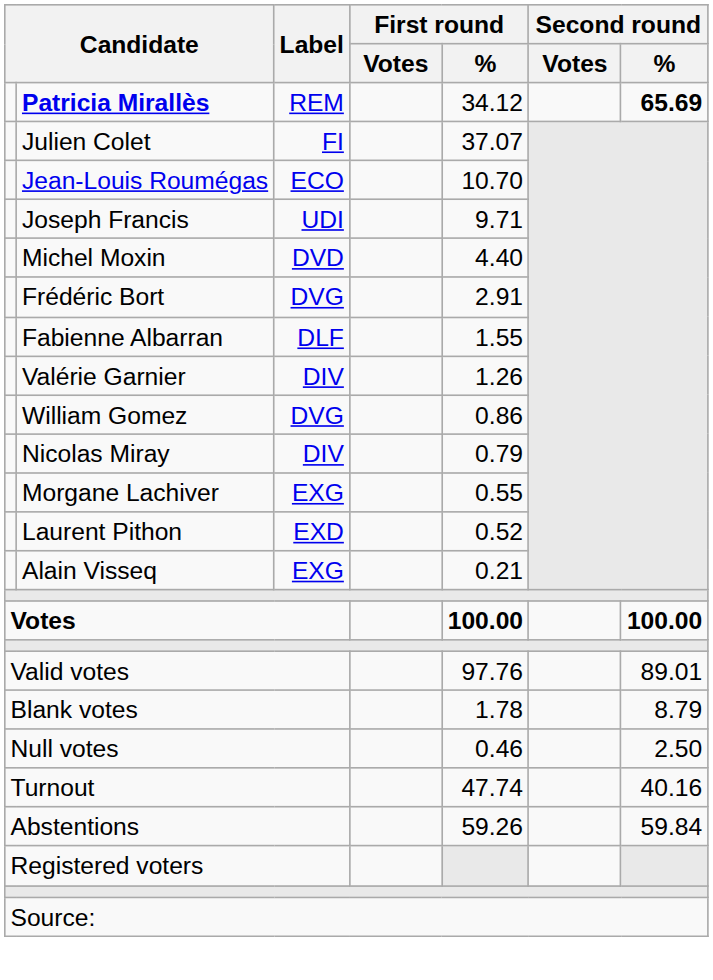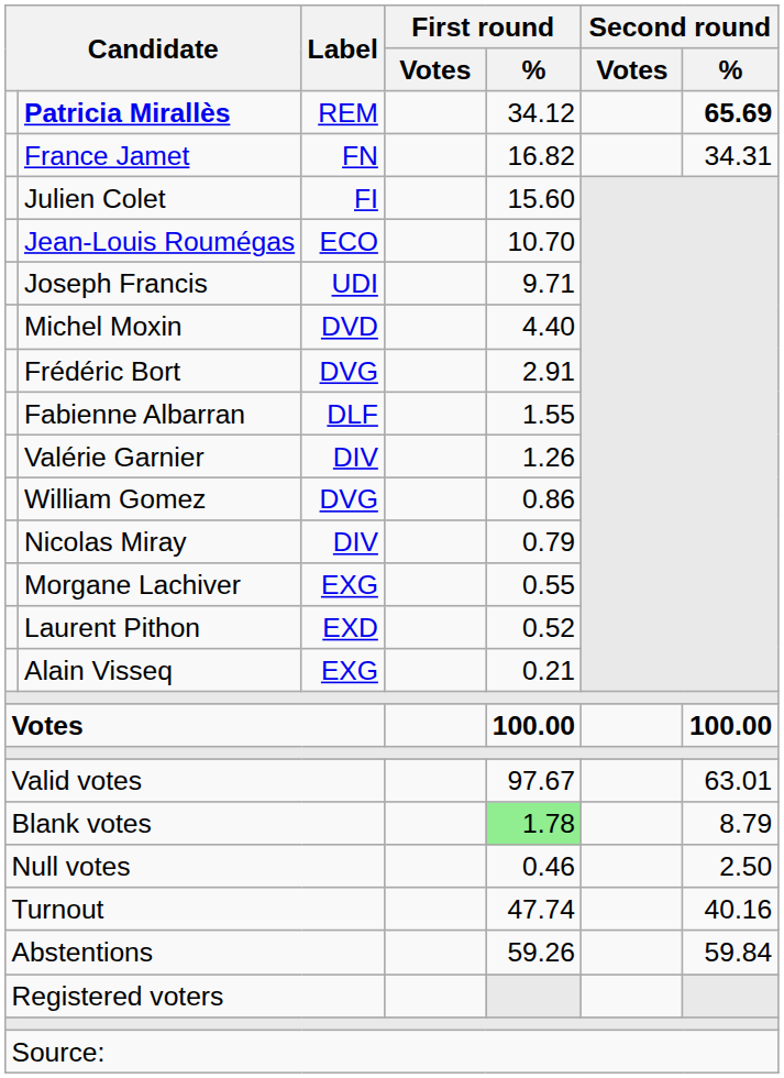+ row: France Jamet | FN | 16.82 | 34.31
Julien Colet | First round / %: 37.07 -> 15.60
Valid votes | First round / %: 97.76 -> 97.67
Valid votes | Second round / %: 89.01 -> 63.01
Blank votes | First round / %: no background -> lightgreen background
